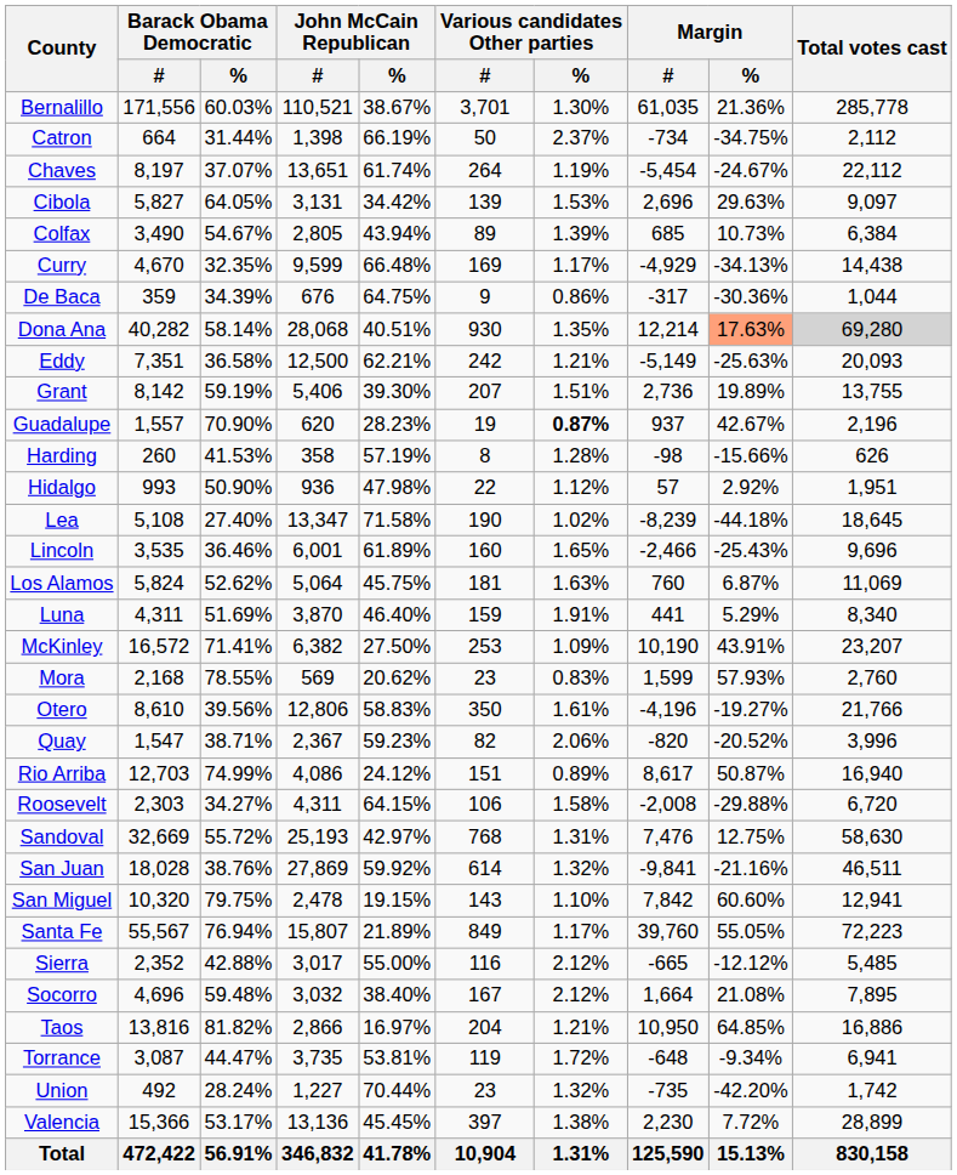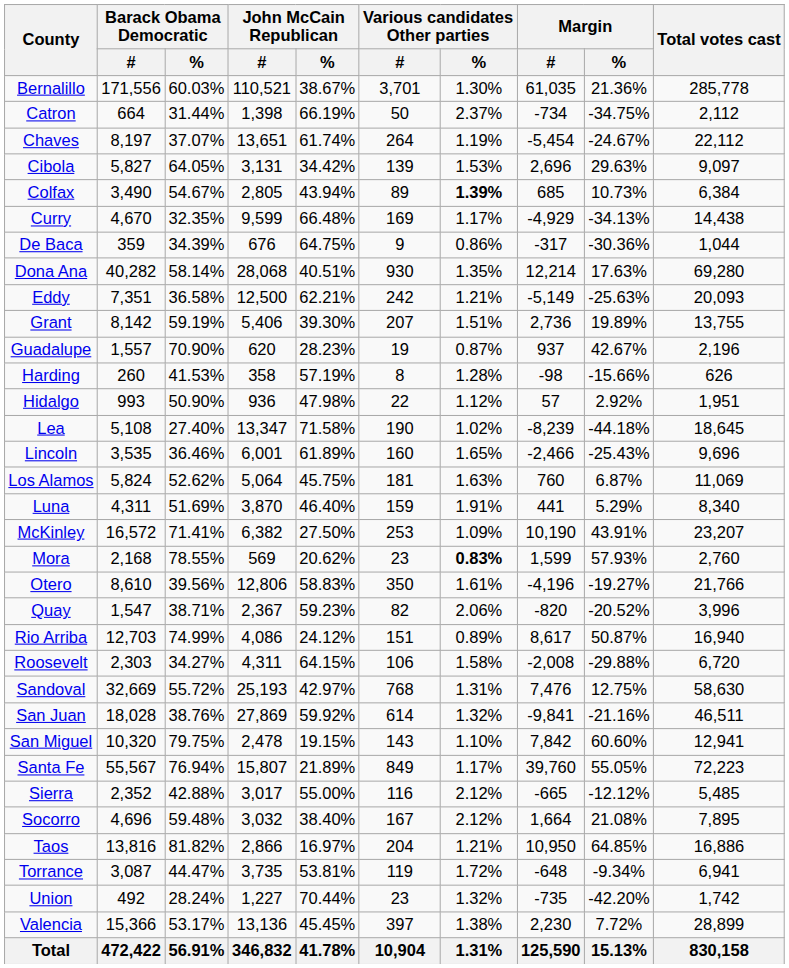Colfax | Various candidates Other parties / %: normal -> bold
Dona Ana | Margin / %: lightsalmon background -> no background
Dona Ana | Total votes cast: lightgrey background -> no background
Guadalupe | Various candidates Other parties / %: bold -> normal
Mora | Various candidates Other parties / %: normal -> bold
